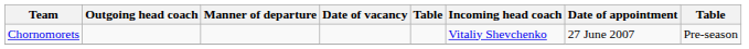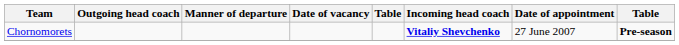Chornomorets | Incoming head coach: normal -> bold
Chornomorets | column 8: normal -> bold
